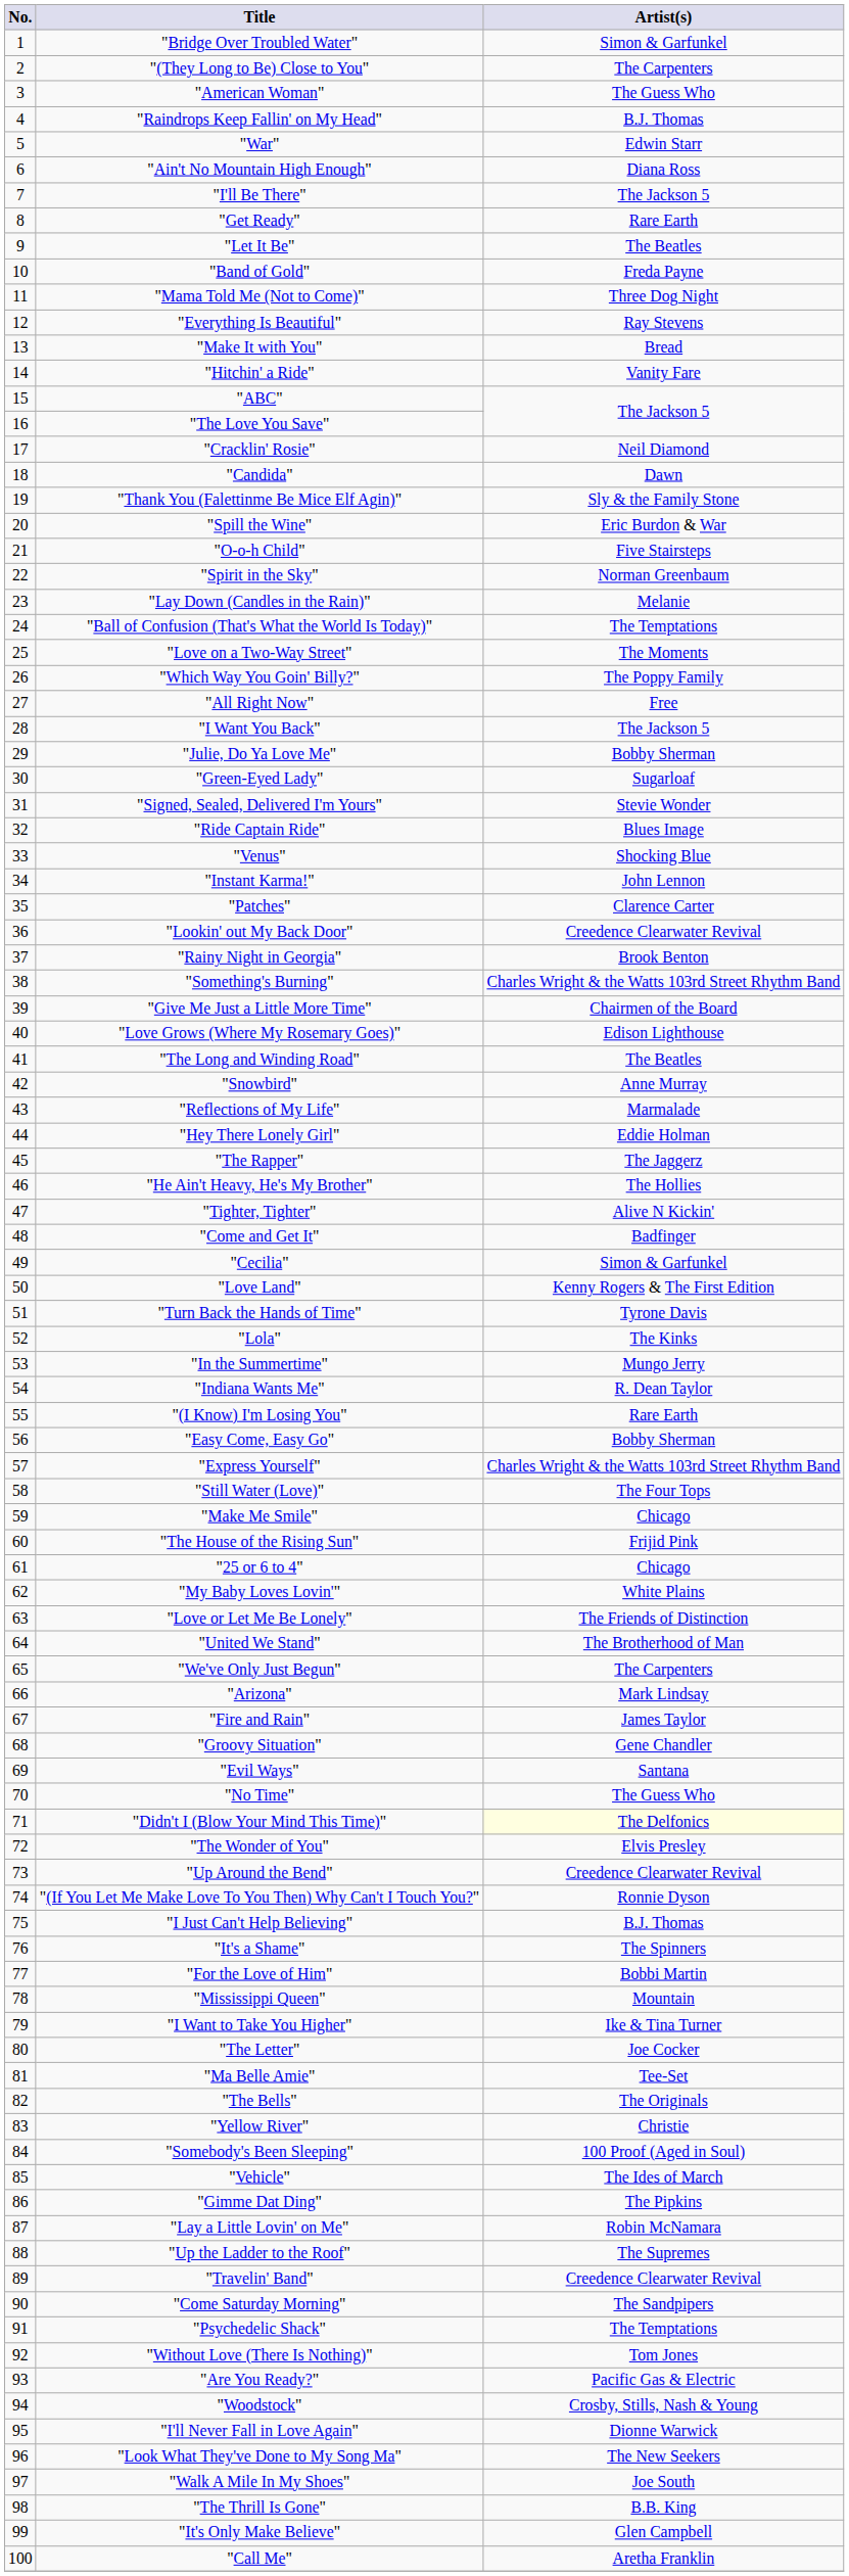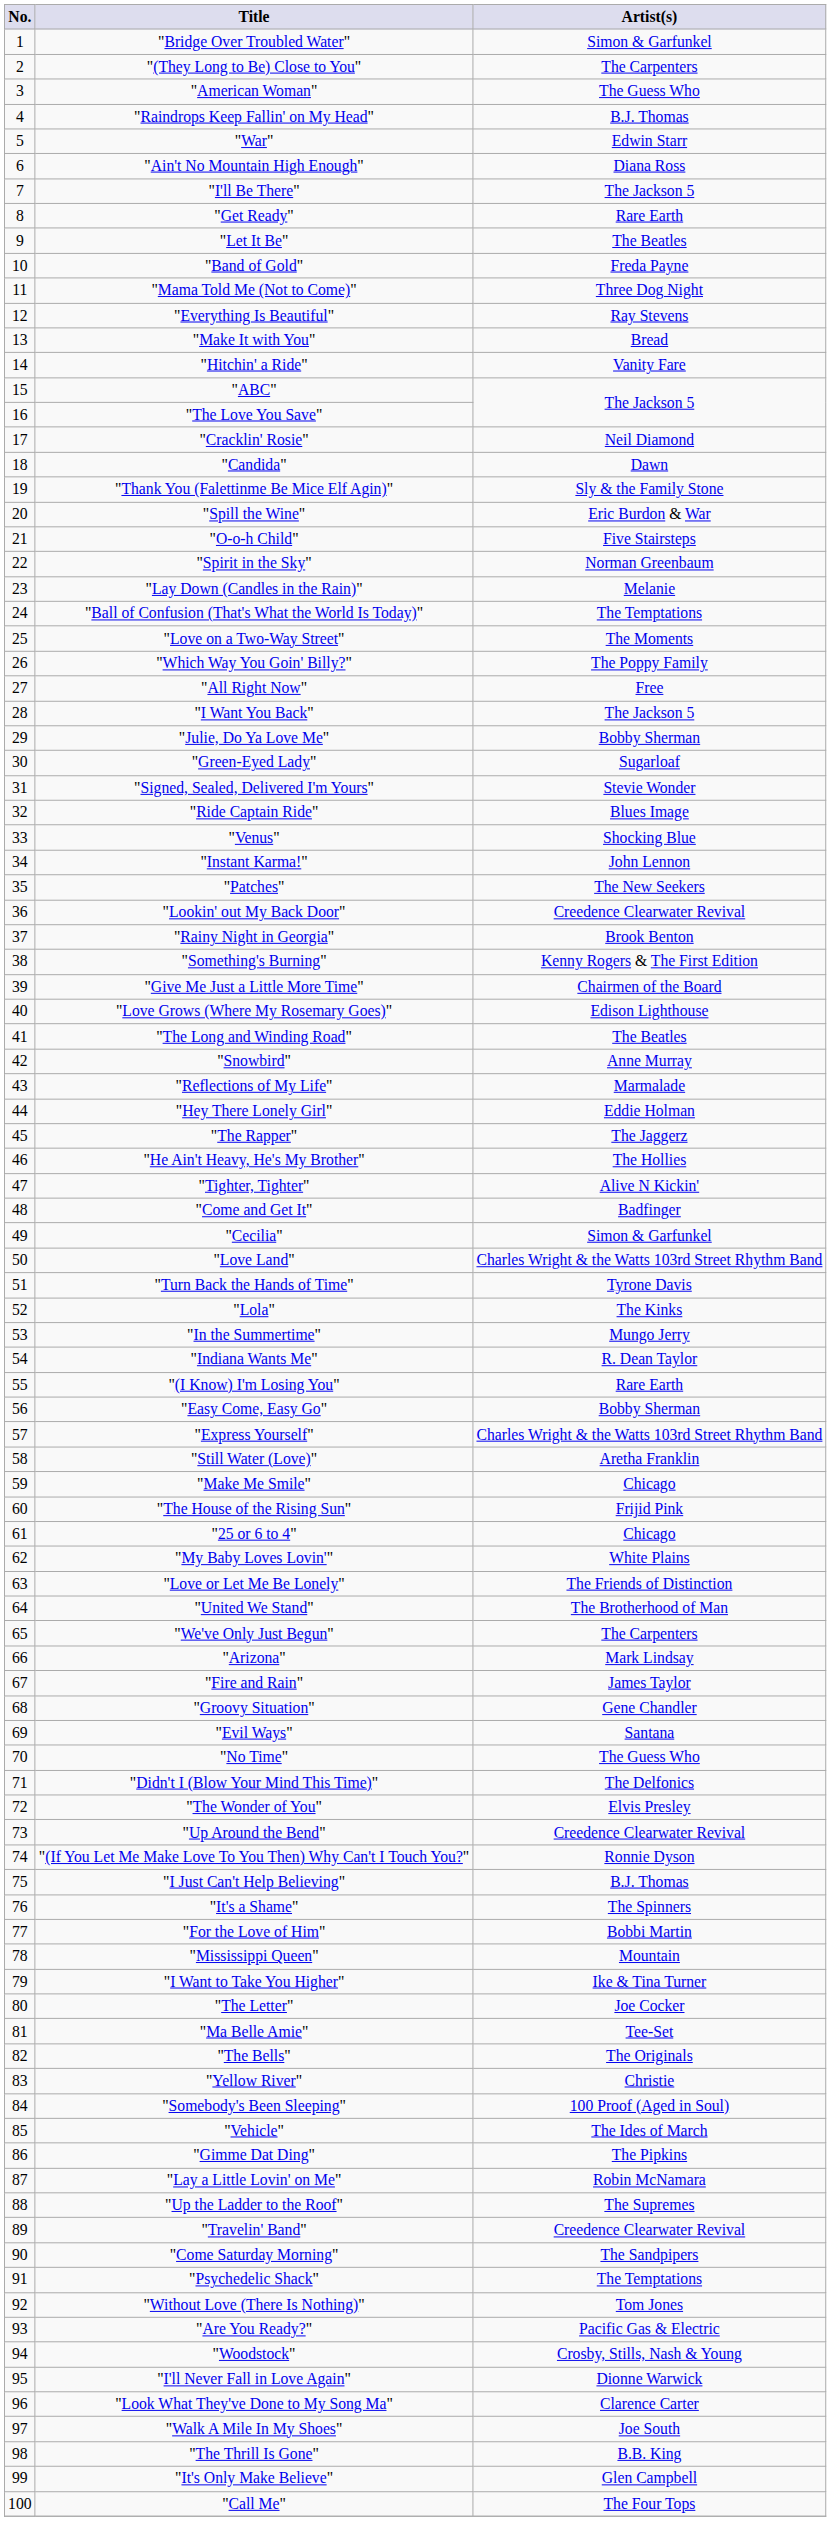"Patches" | Artist(s): Clarence Carter -> The New Seekers
"Something's Burning" | Artist(s): Charles Wright & the Watts 103rd Street Rhythm Band -> Kenny Rogers & The First Edition
"Love Land" | Artist(s): Kenny Rogers & The First Edition -> Charles Wright & the Watts 103rd Street Rhythm Band
"Still Water (Love)" | Artist(s): The Four Tops -> Aretha Franklin
"Didn't I (Blow Your Mind This Time)" | Artist(s): lightyellow background -> no background
"Look What They've Done to My Song Ma" | Artist(s): The New Seekers -> Clarence Carter
"Call Me" | Artist(s): Aretha Franklin -> The Four Tops
